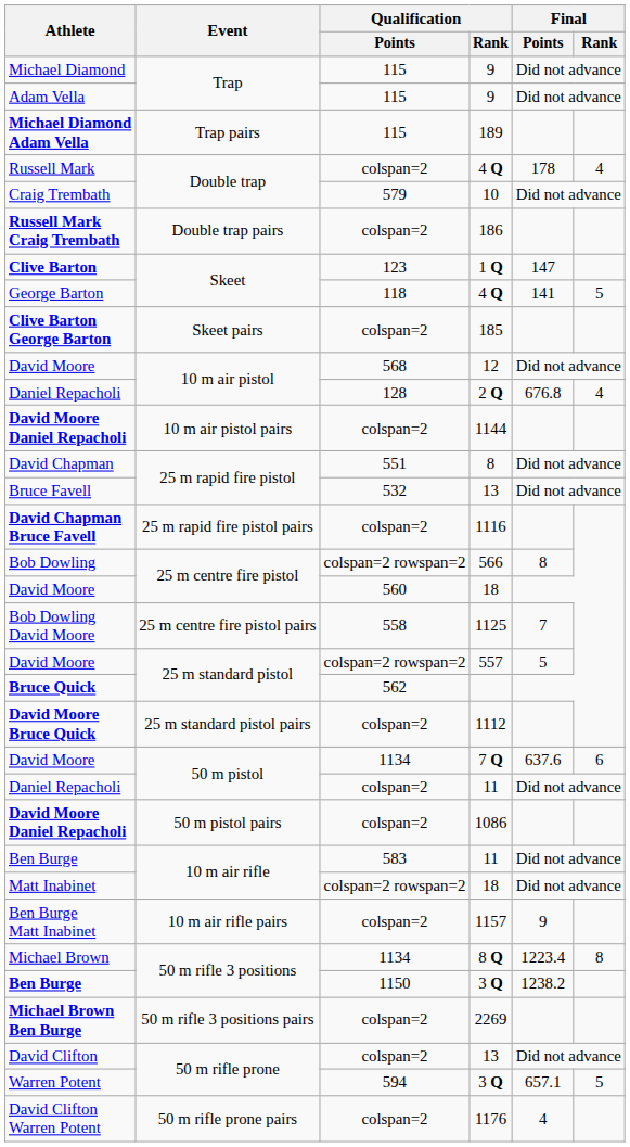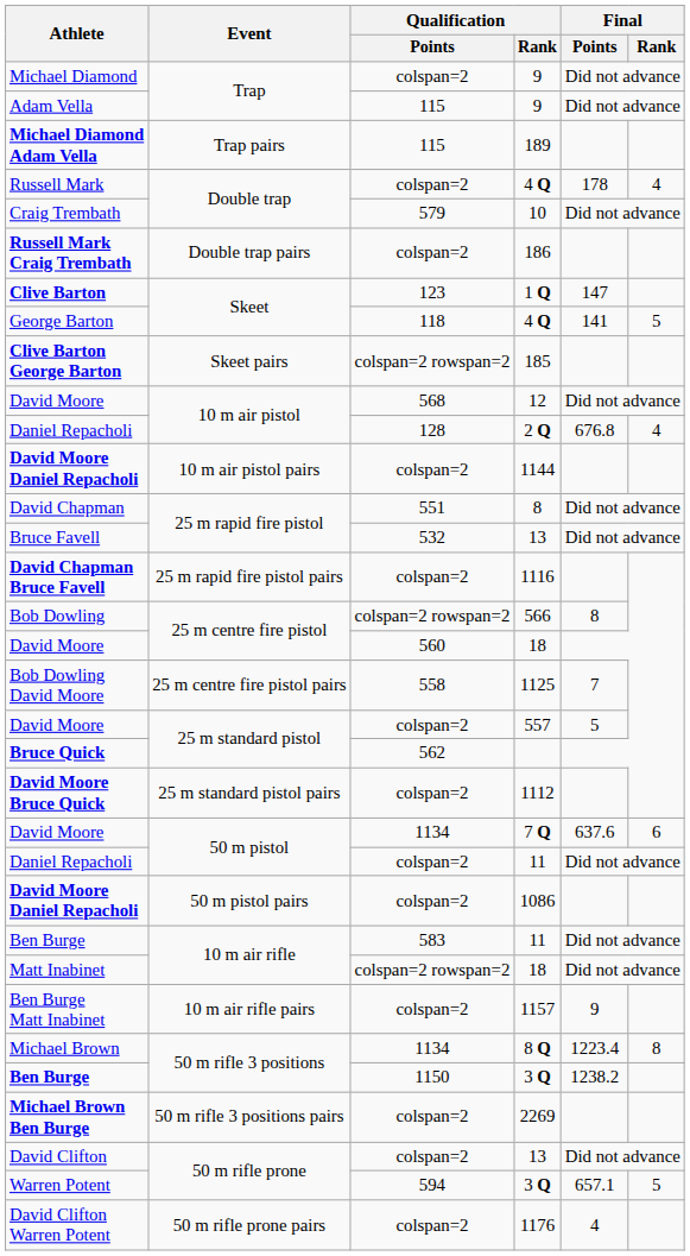Michael Diamond | Qualification / Points: 115 -> colspan=2
Clive Barton George Barton | Qualification / Points: colspan=2 -> colspan=2 rowspan=2
David Moore / 557 | Qualification / Points: colspan=2 rowspan=2 -> colspan=2
